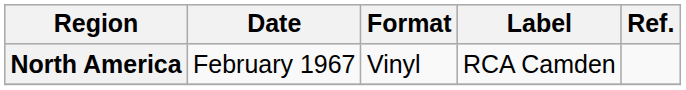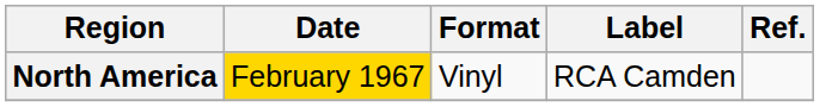North America | Date: no background -> gold background
